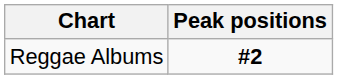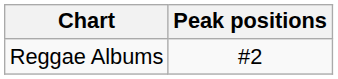Reggae Albums | Peak positions: bold -> normal
